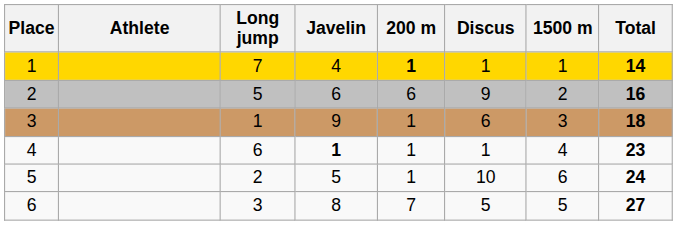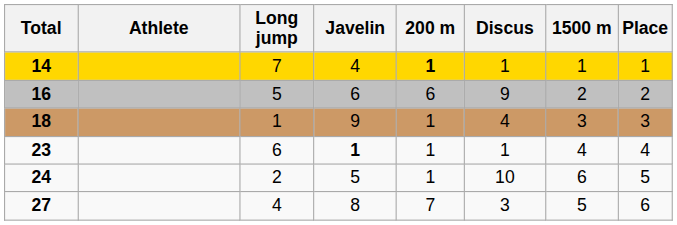columns swapped: Place <-> Total
row 4 | Discus: 6 -> 4
row 7 | Long jump: 3 -> 4
row 7 | Discus: 5 -> 3
